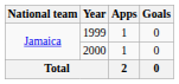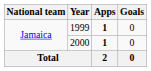1999 | Apps: normal -> bold
2000 | Apps: normal -> bold
